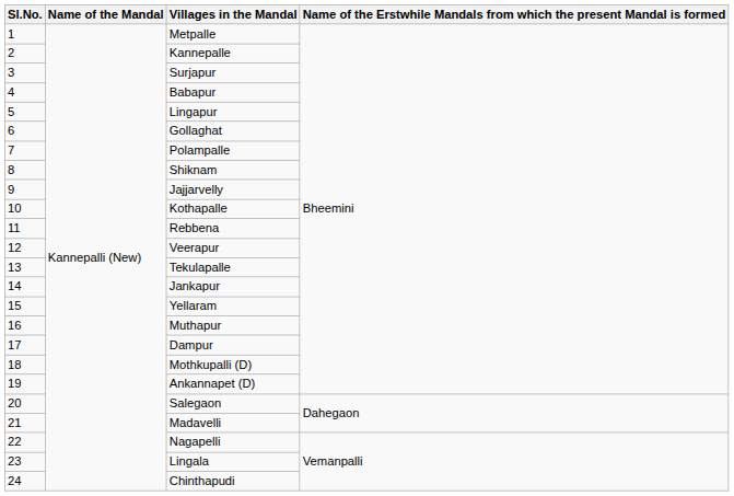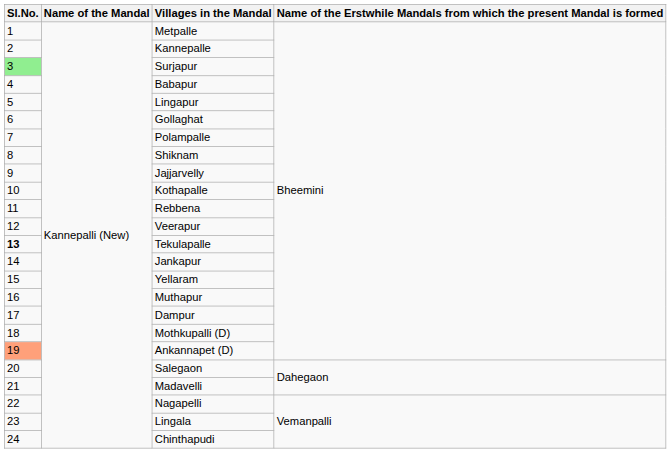Surjapur | Sl.No.: no background -> lightgreen background
Tekulapalle | Sl.No.: normal -> bold
Ankannapet (D) | Sl.No.: no background -> lightsalmon background
